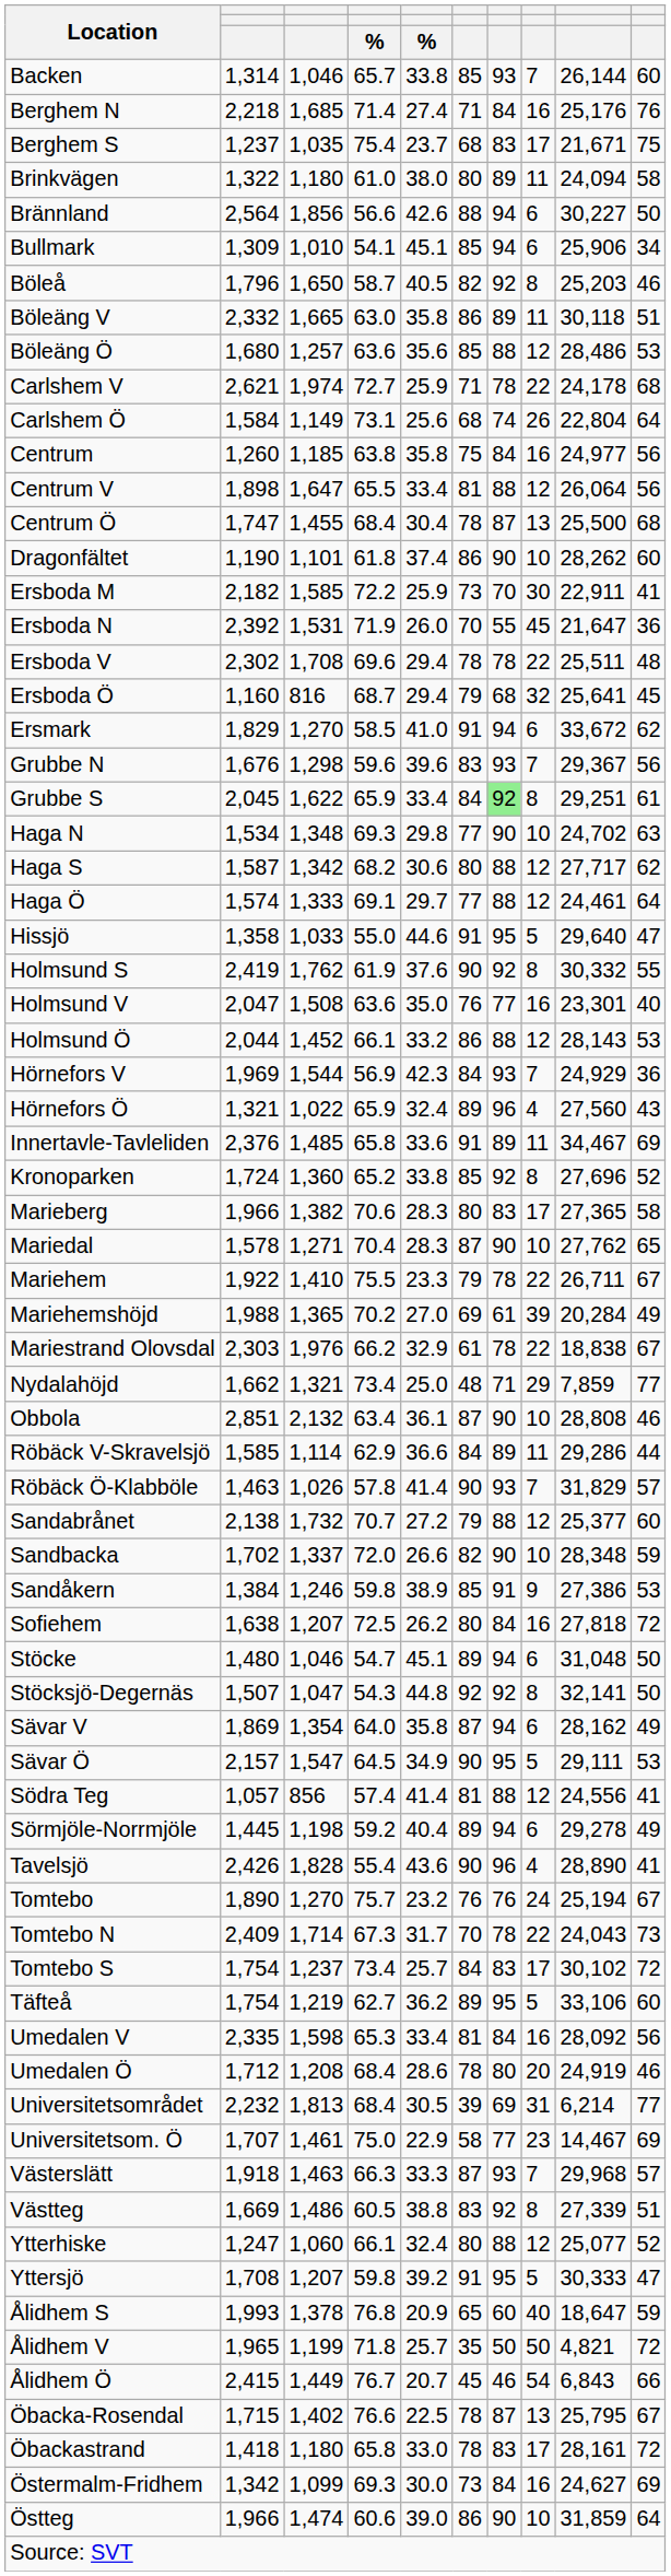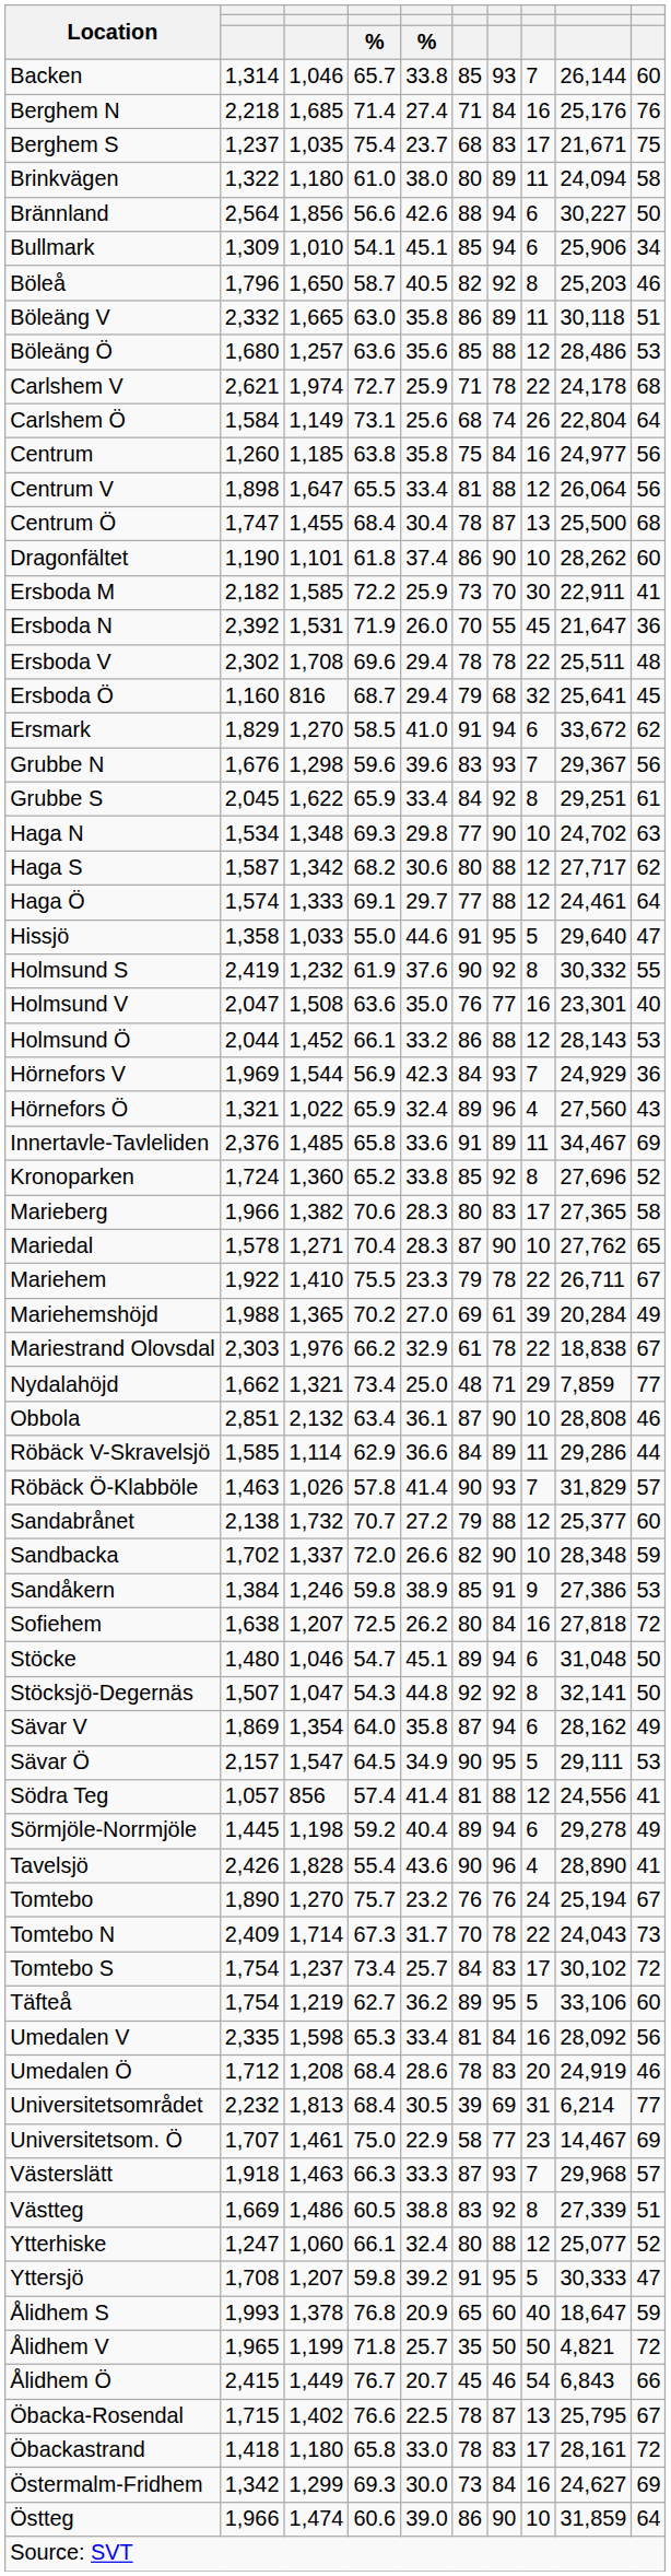Grubbe S | column 7: lightgreen background -> no background
Holmsund S | column 3: 1,762 -> 1,232
Umedalen Ö | column 7: 80 -> 83
Östermalm-Fridhem | column 3: 1,099 -> 1,299
